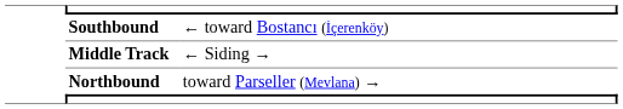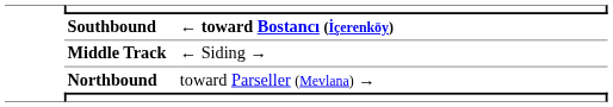Southbound | column 2: normal -> bold
